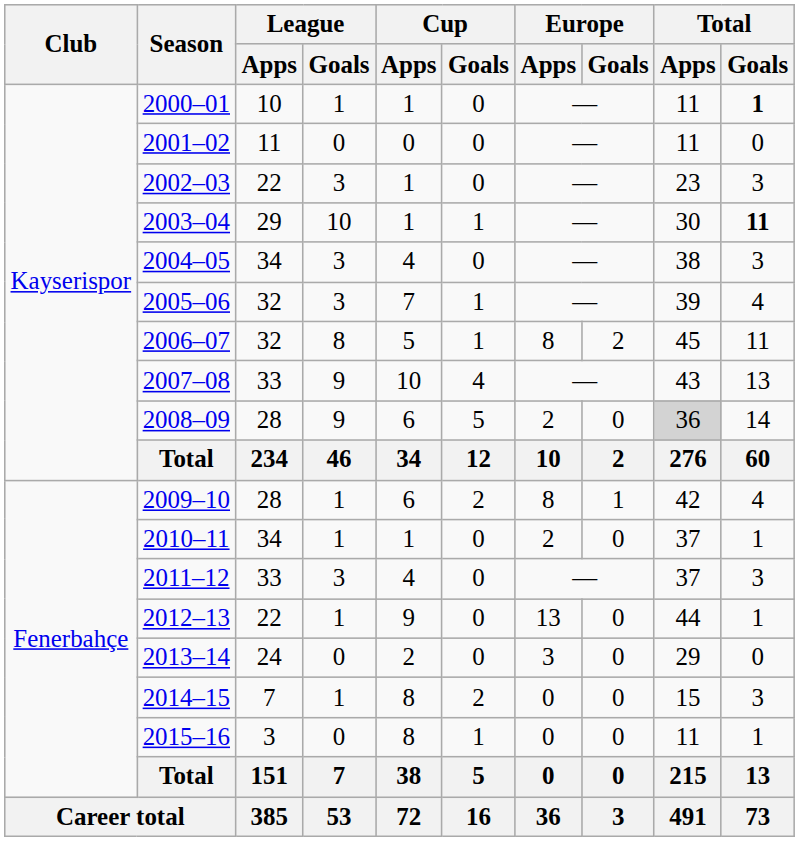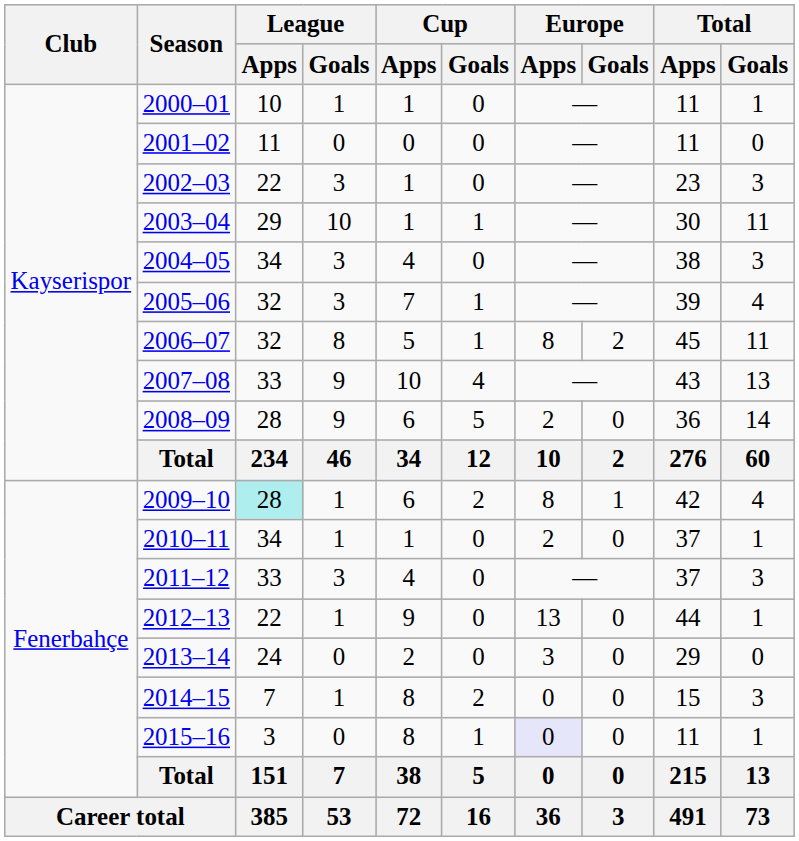2000–01 | Total / Goals: bold -> normal
2003–04 | Total / Goals: bold -> normal
2008–09 | Total / Apps: lightgrey background -> no background
2009–10 | League / Apps: no background -> paleturquoise background
2015–16 | Europe / Apps: no background -> lavender background
